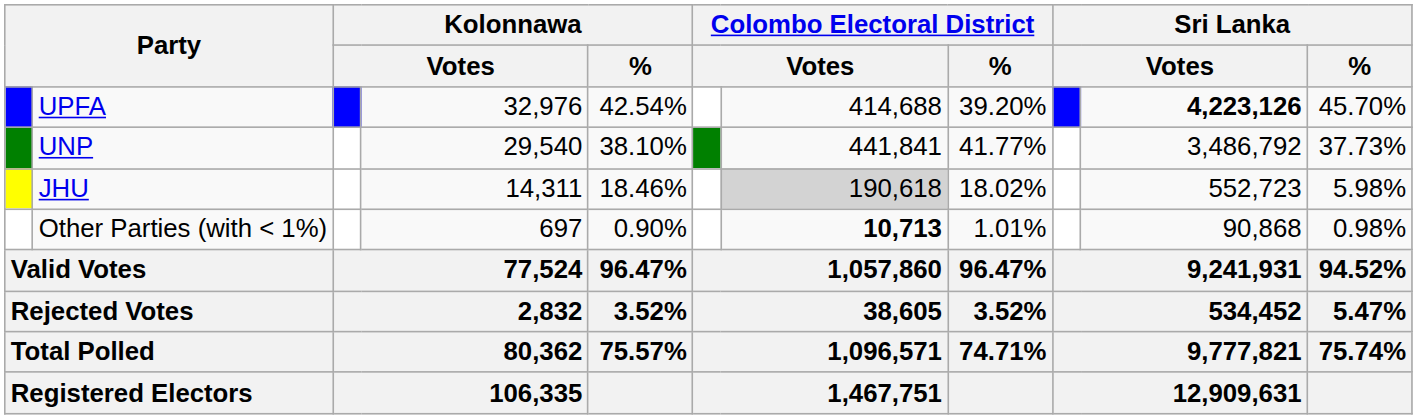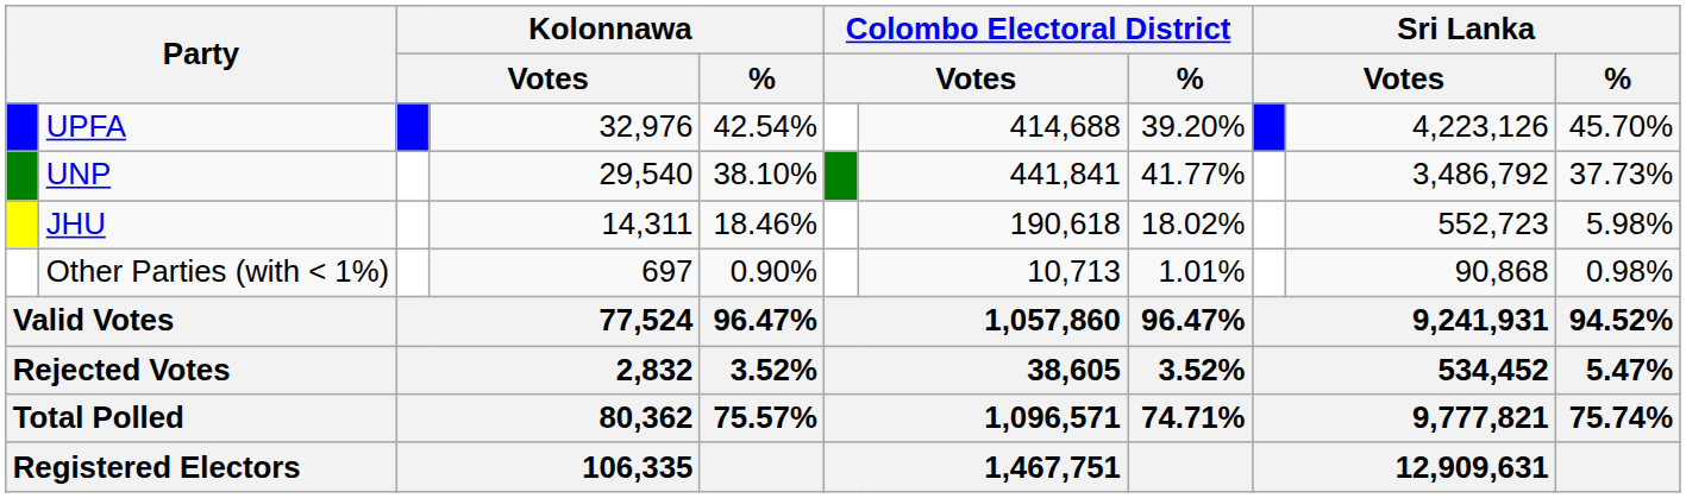UPFA | column 10: bold -> normal
JHU | column 7: lightgrey background -> no background
Other Parties (with < 1%) | column 7: bold -> normal
